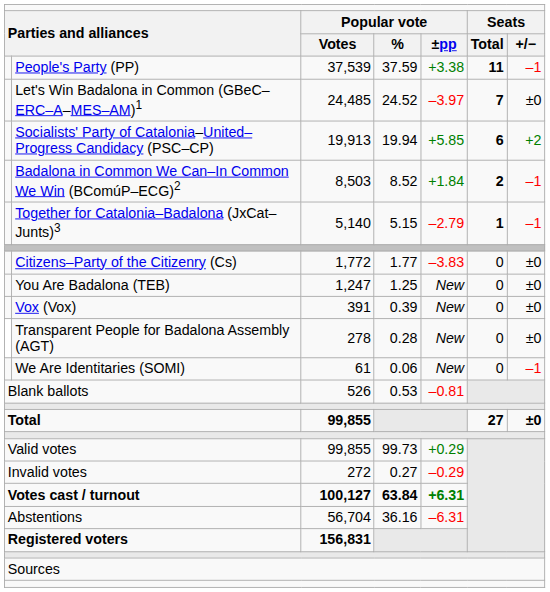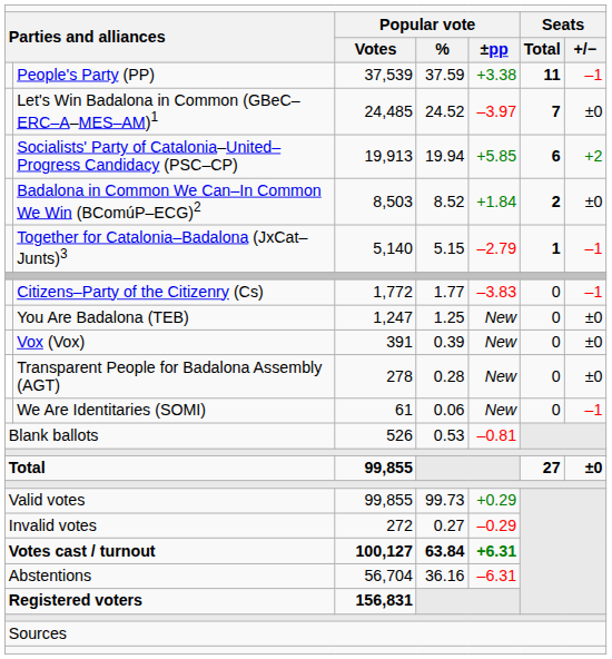Badalona in Common We Can–In Common We Win (BComúP–ECG)2 | column 7: –1 -> ±0
Citizens–Party of the Citizenry (Cs) | column 7: ±0 -> –1
